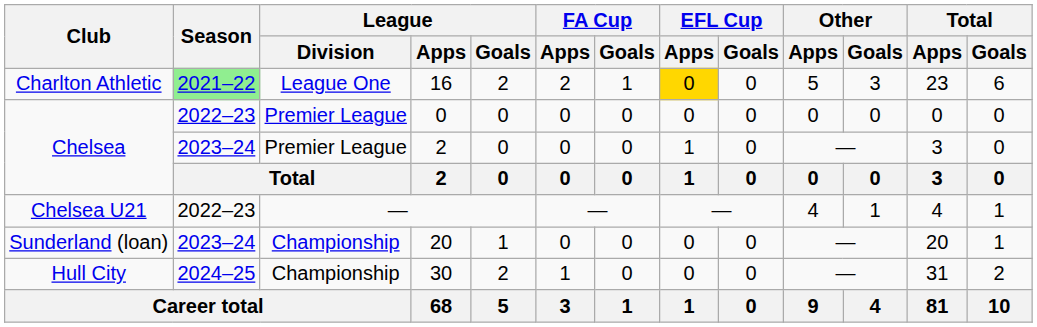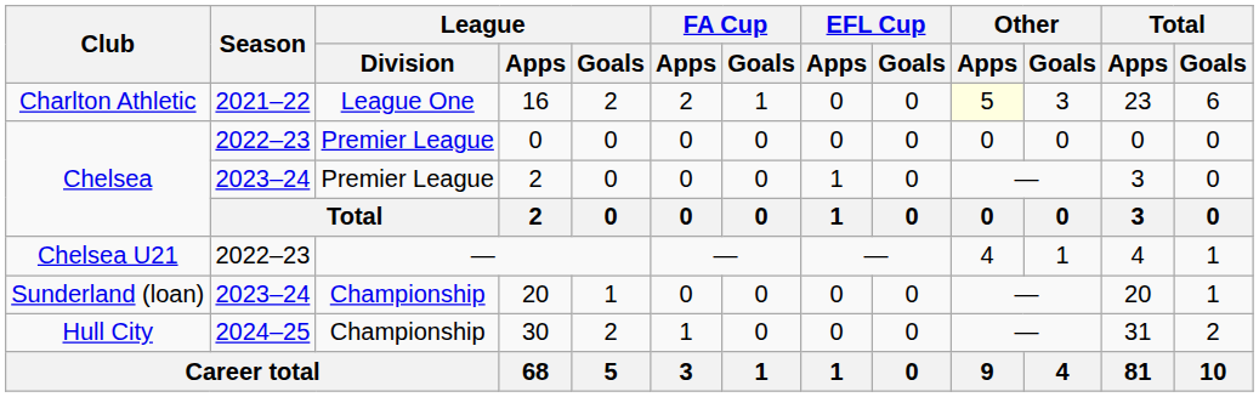16 | Season: lightgreen background -> no background
16 | EFL Cup / Apps: gold background -> no background
16 | Other / Apps: no background -> lightyellow background
